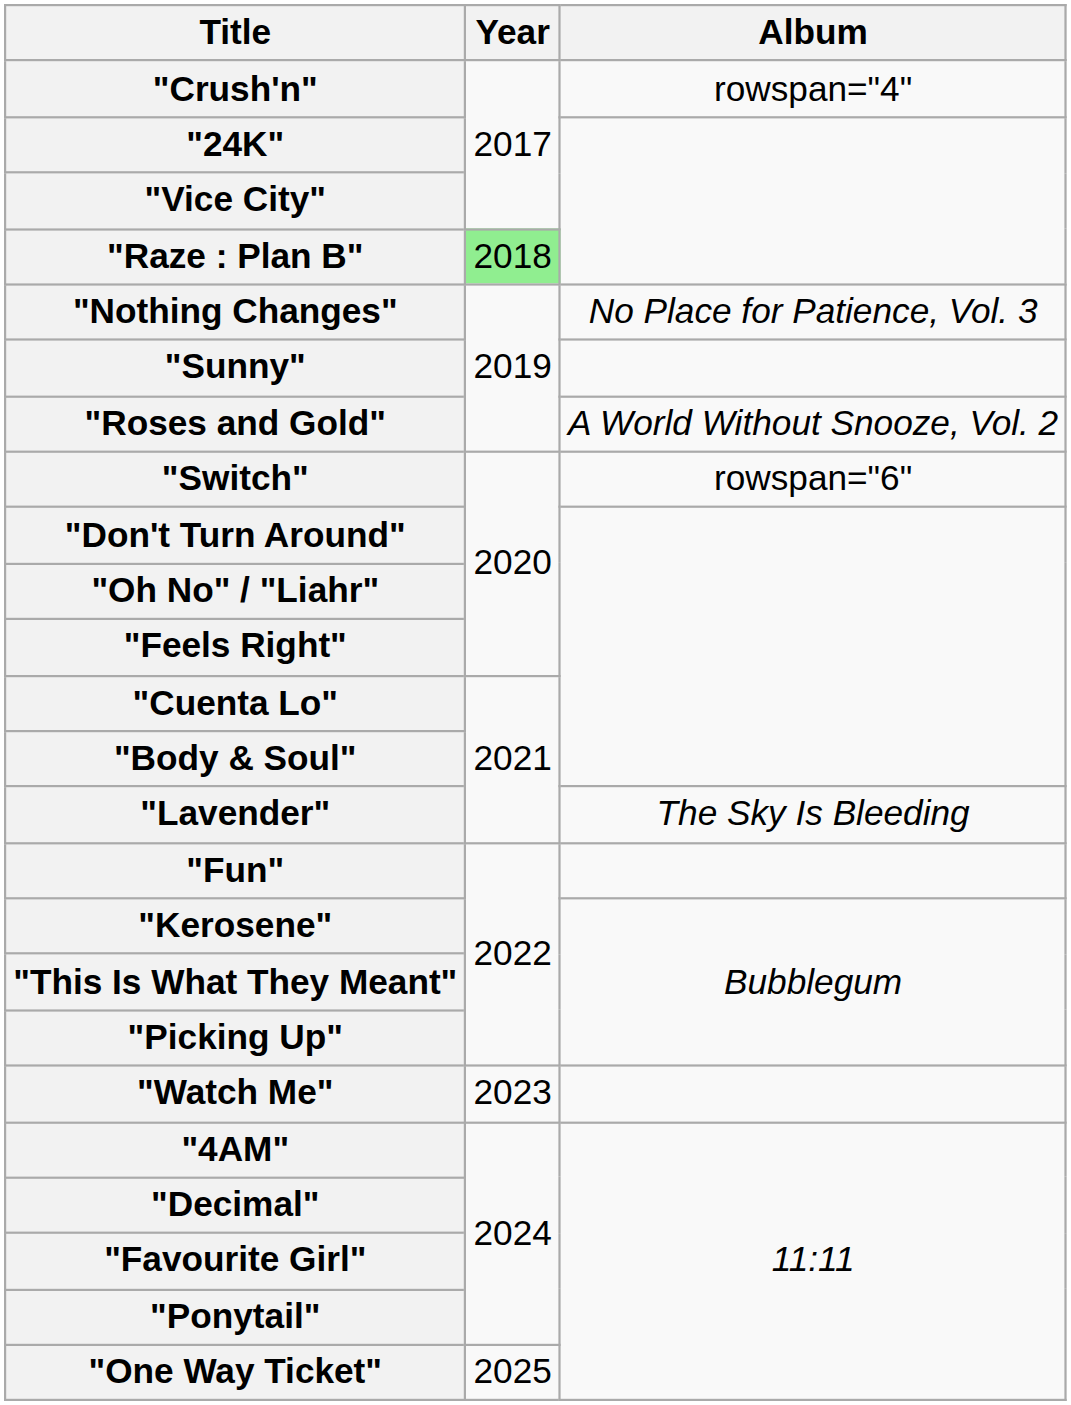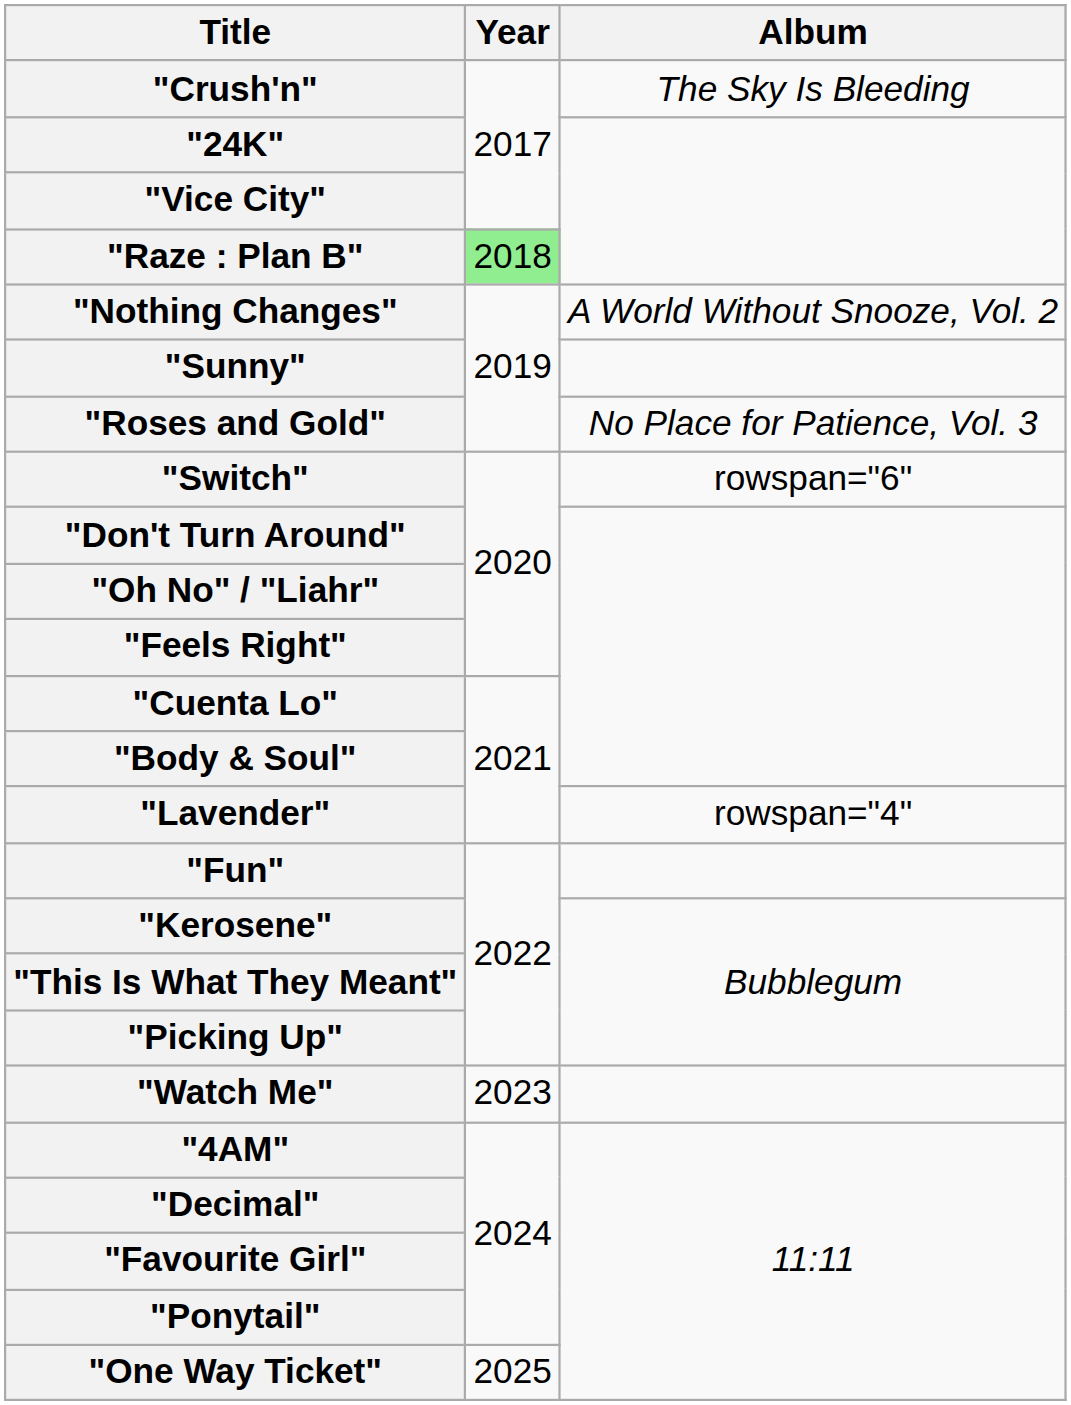"Crush'n" | Album: rowspan="4" -> The Sky Is Bleeding
"Nothing Changes" | Album: No Place for Patience, Vol. 3 -> A World Without Snooze, Vol. 2
"Roses and Gold" | Album: A World Without Snooze, Vol. 2 -> No Place for Patience, Vol. 3
"Lavender" | Album: The Sky Is Bleeding -> rowspan="4"
